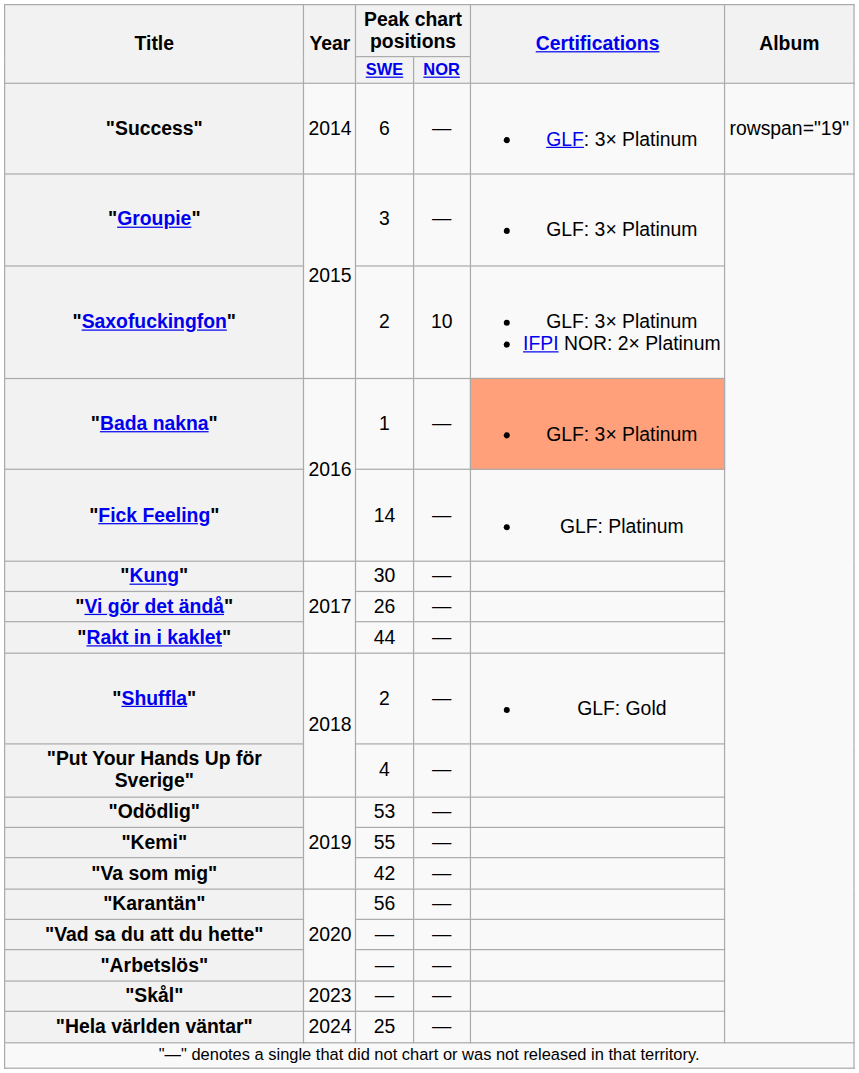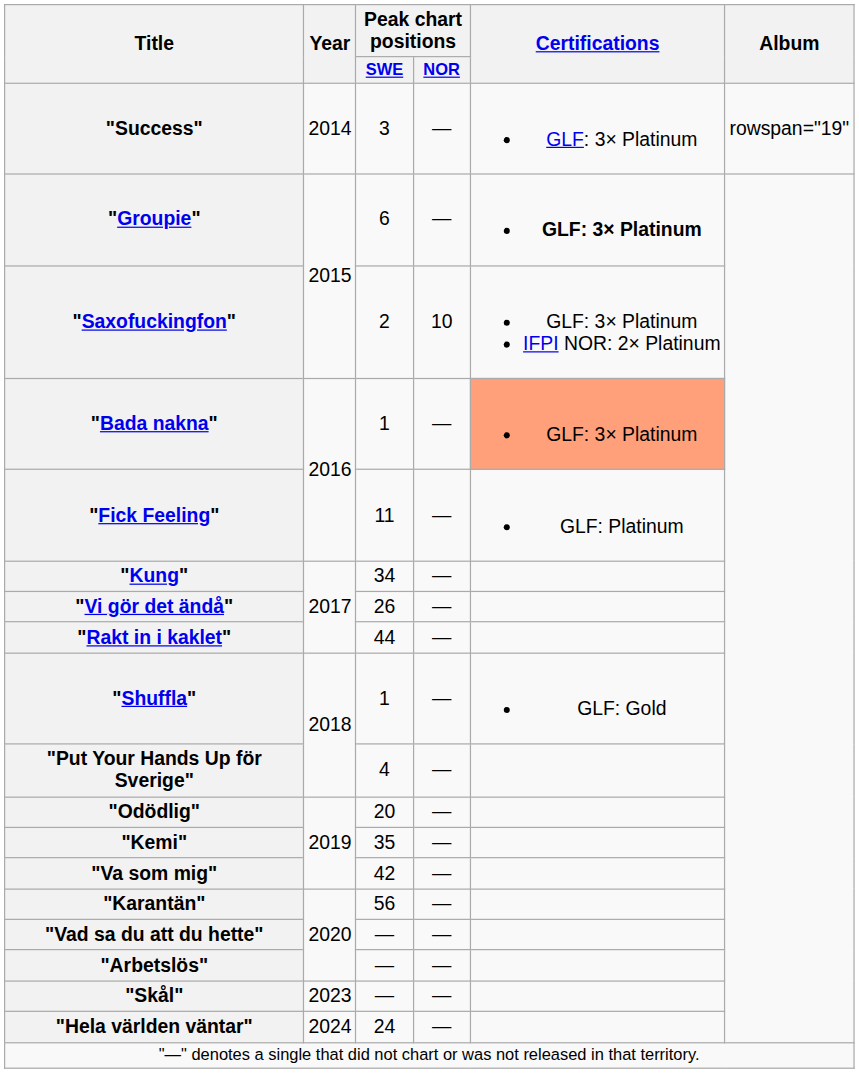"Success" | Peak chart positions / SWE: 6 -> 3
"Groupie" | Peak chart positions / SWE: 3 -> 6
"Groupie" | Certifications: normal -> bold
"Fick Feeling" | Peak chart positions / SWE: 14 -> 11
"Kung" | Peak chart positions / SWE: 30 -> 34
"Shuffla" | Peak chart positions / SWE: 2 -> 1
"Odödlig" | Peak chart positions / SWE: 53 -> 20
"Kemi" | Peak chart positions / SWE: 55 -> 35
"Hela världen väntar" | Peak chart positions / SWE: 25 -> 24
